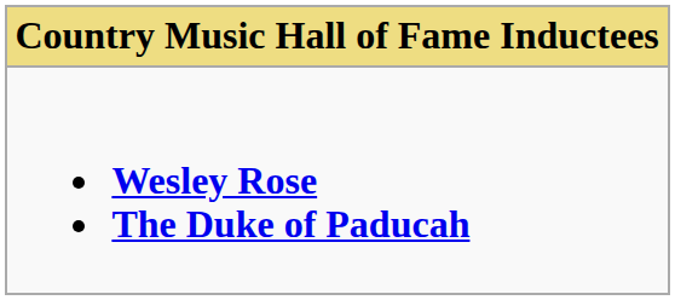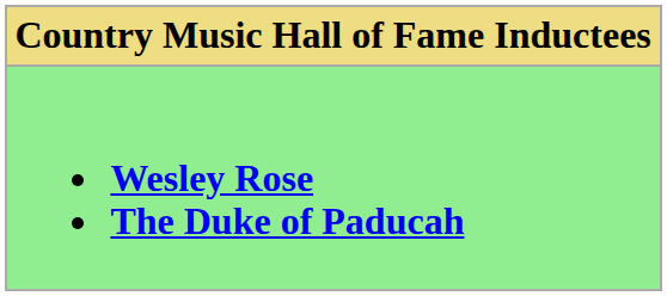row 2 | column 1: no background -> lightgreen background
